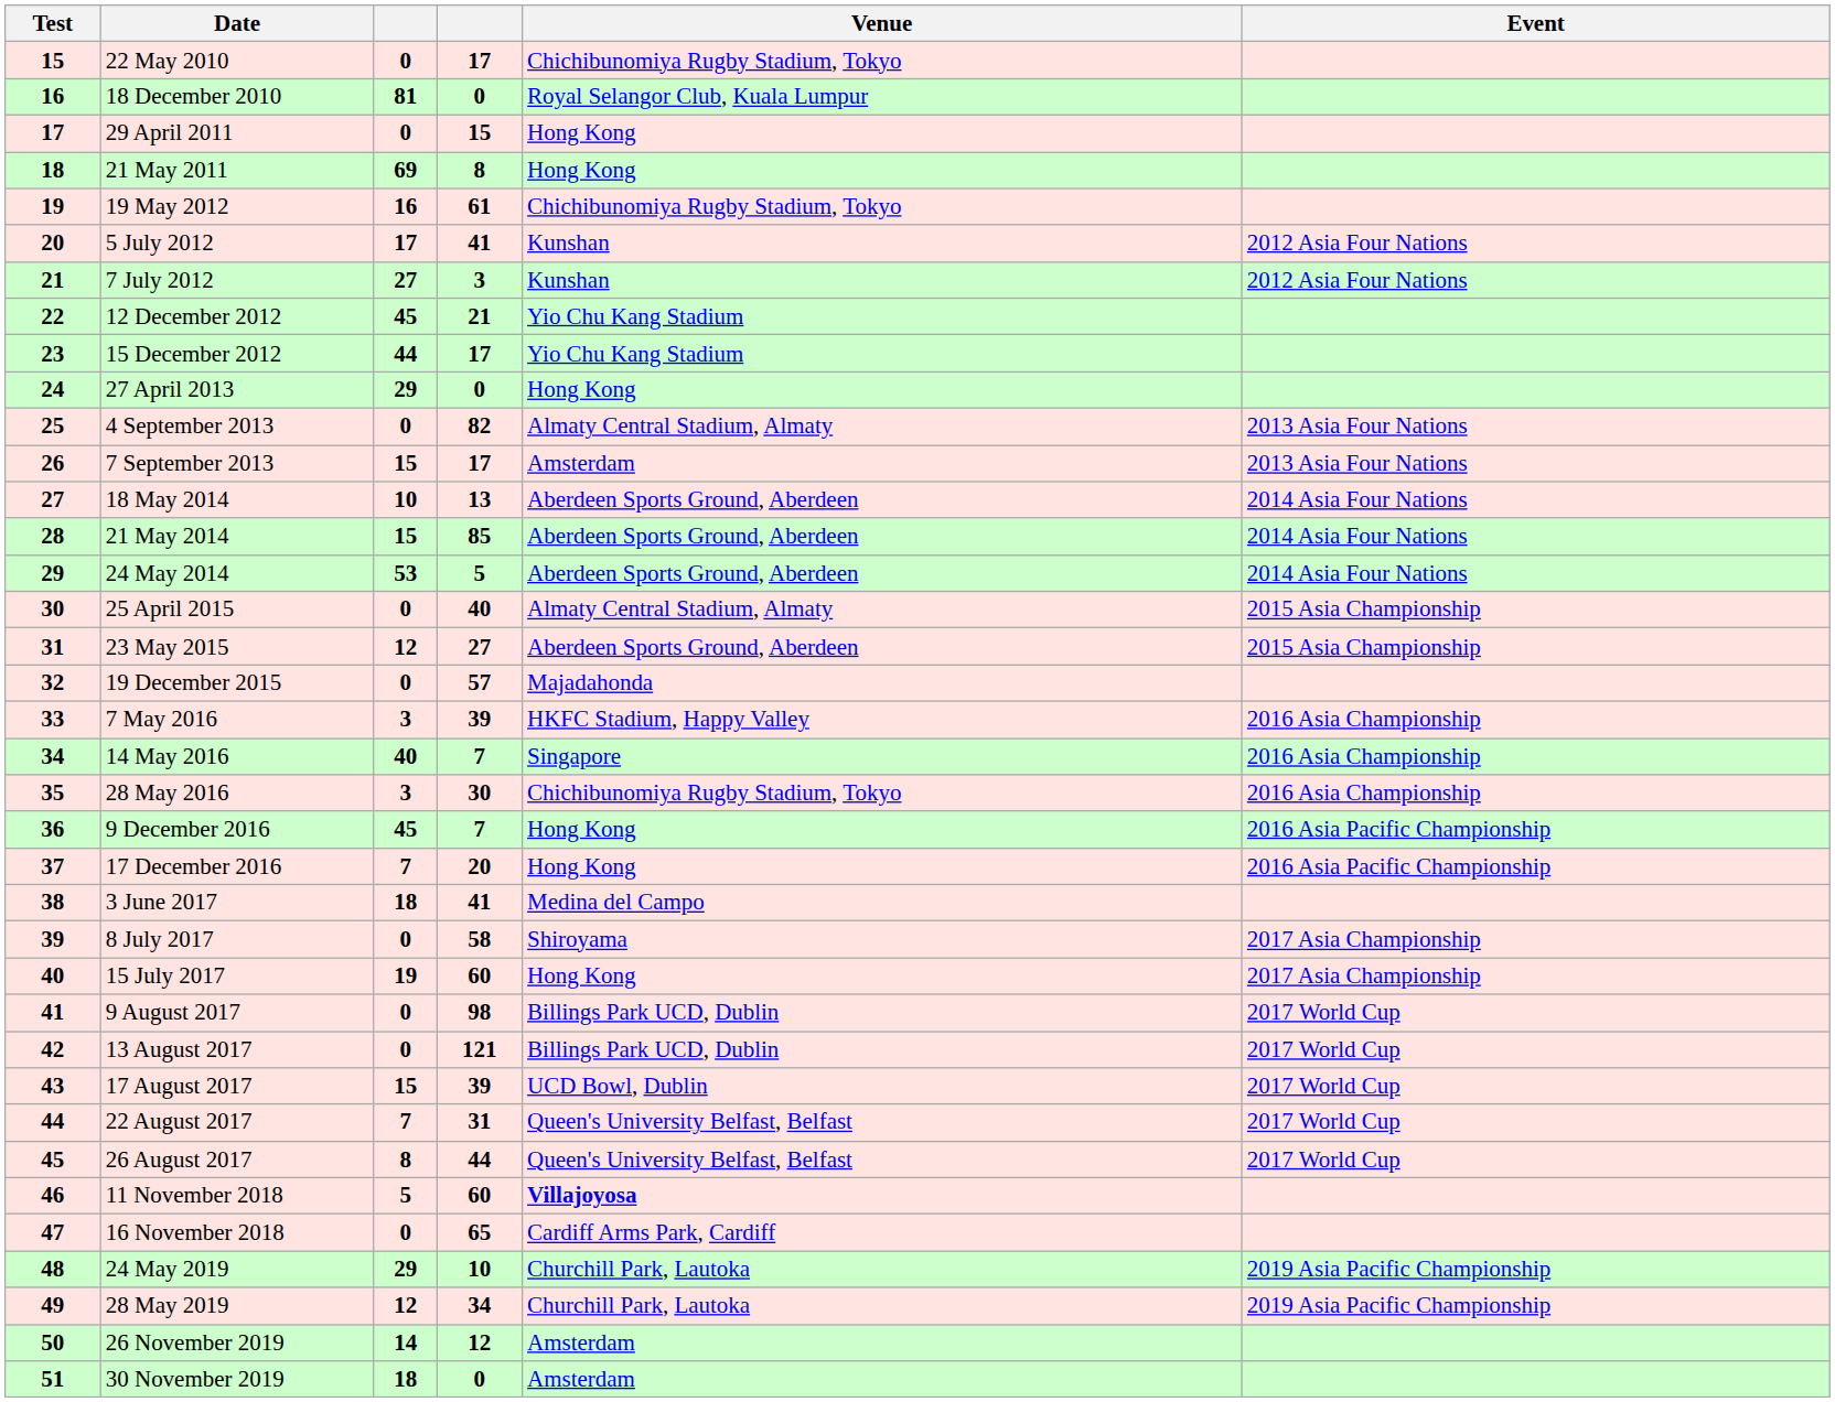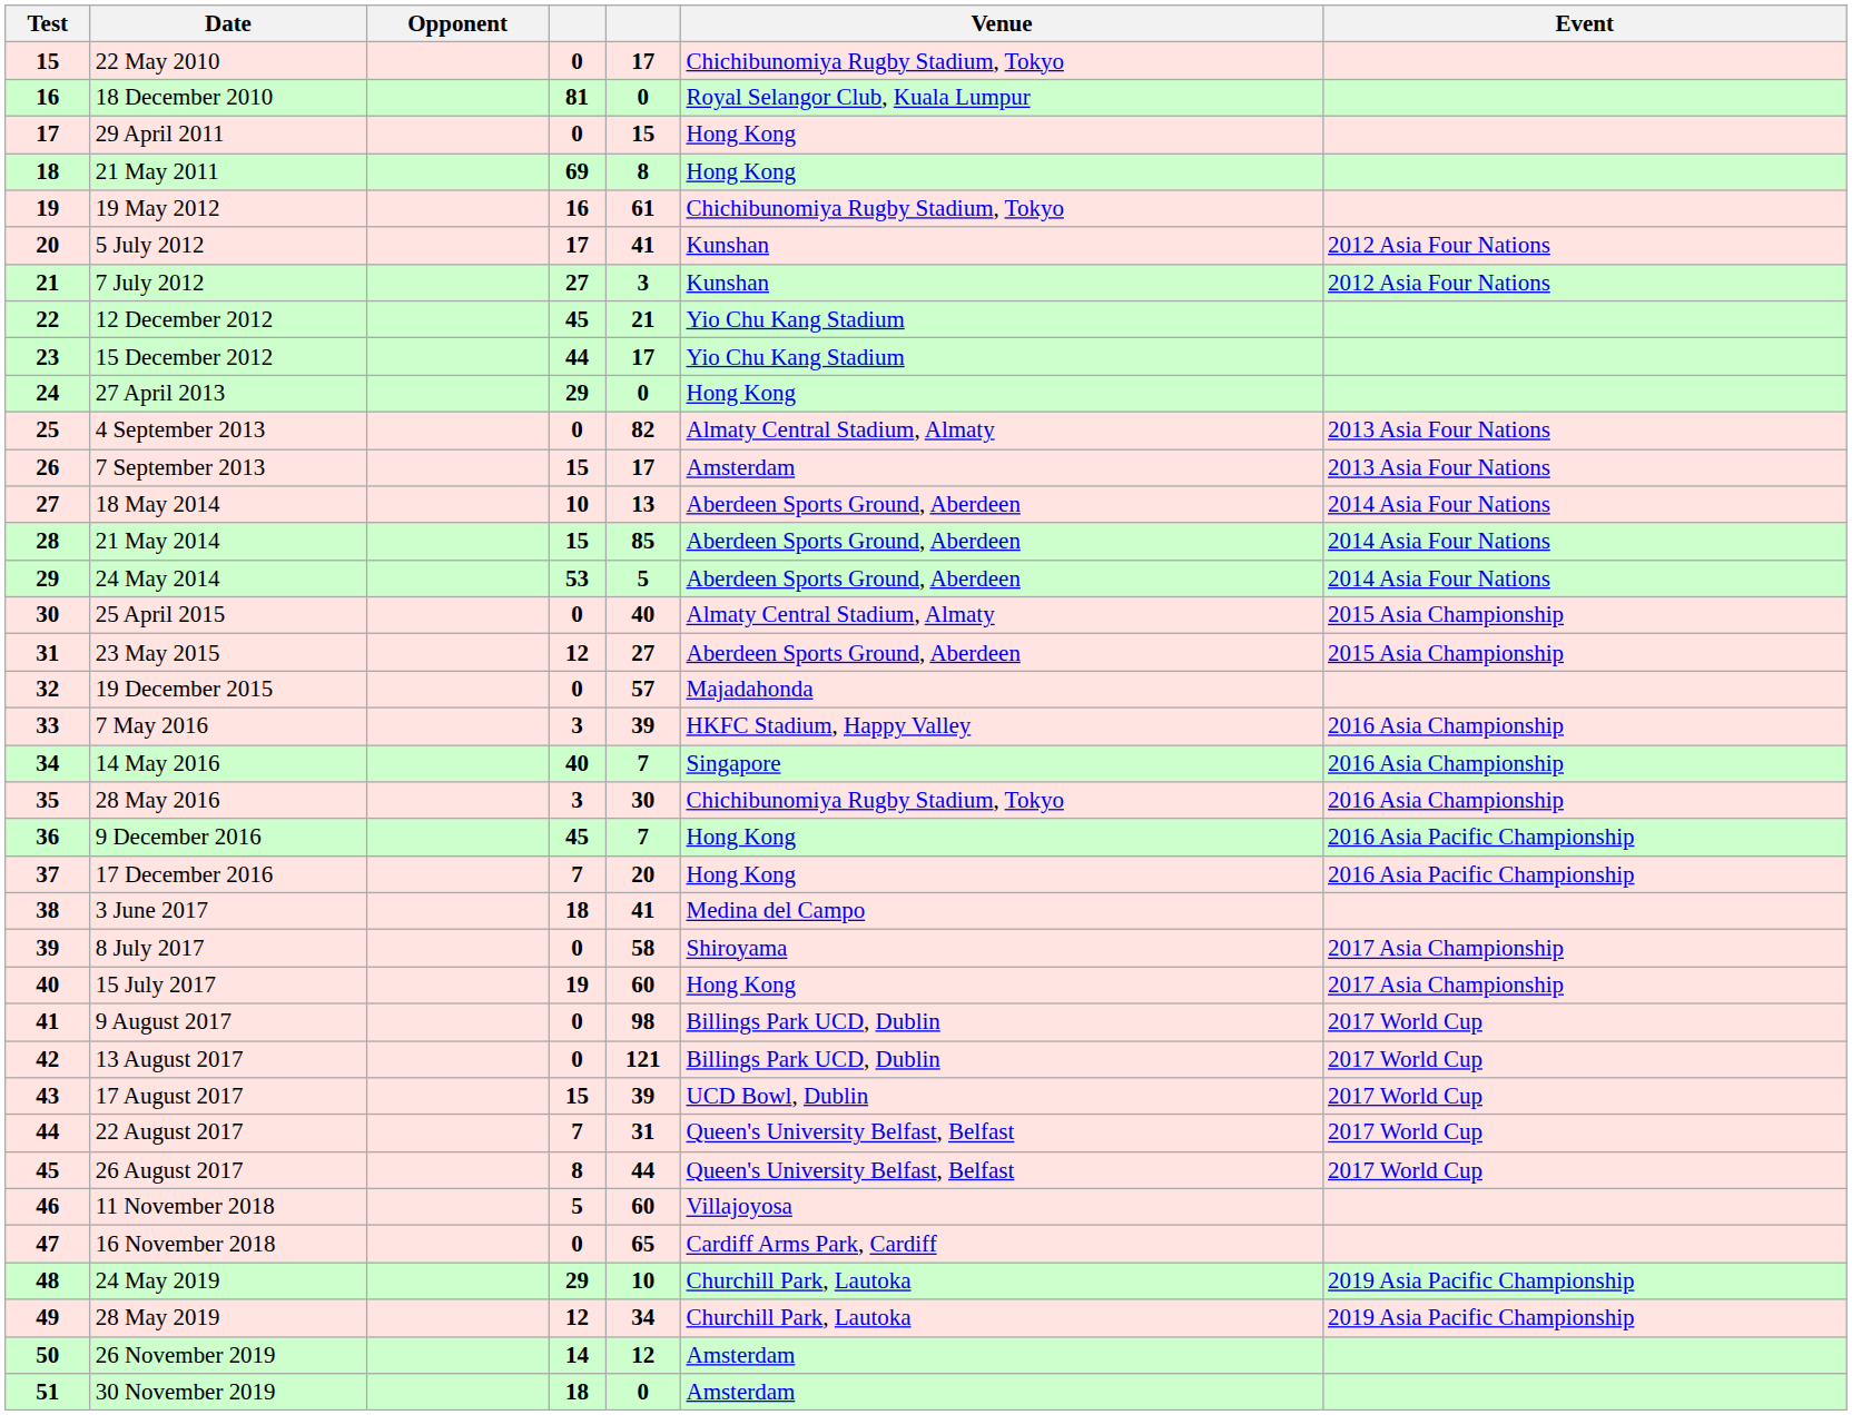+ column: Opponent
11 November 2018 | Venue: bold -> normal
